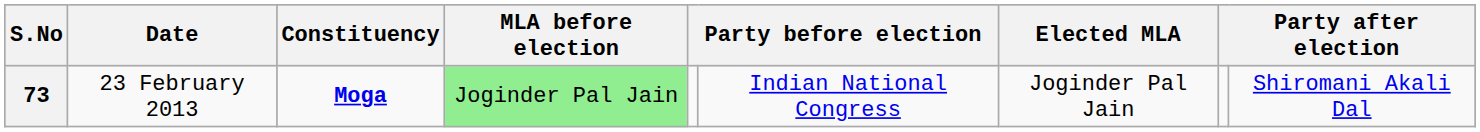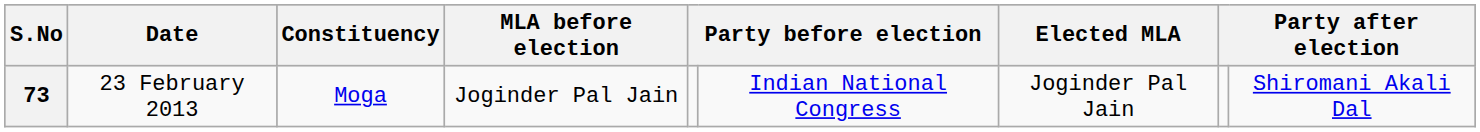73 | Constituency: bold -> normal
73 | MLA before election: lightgreen background -> no background
